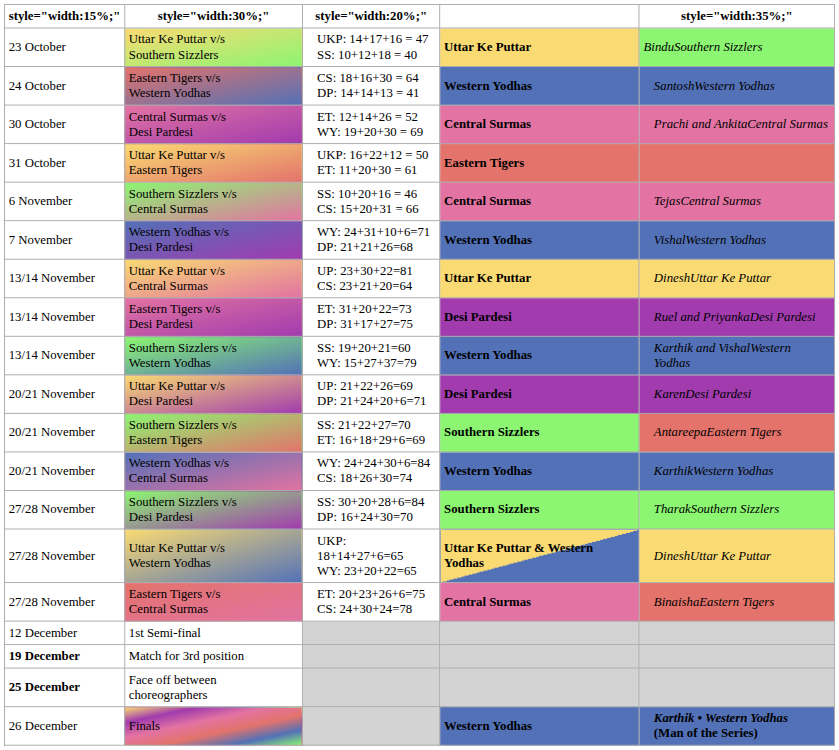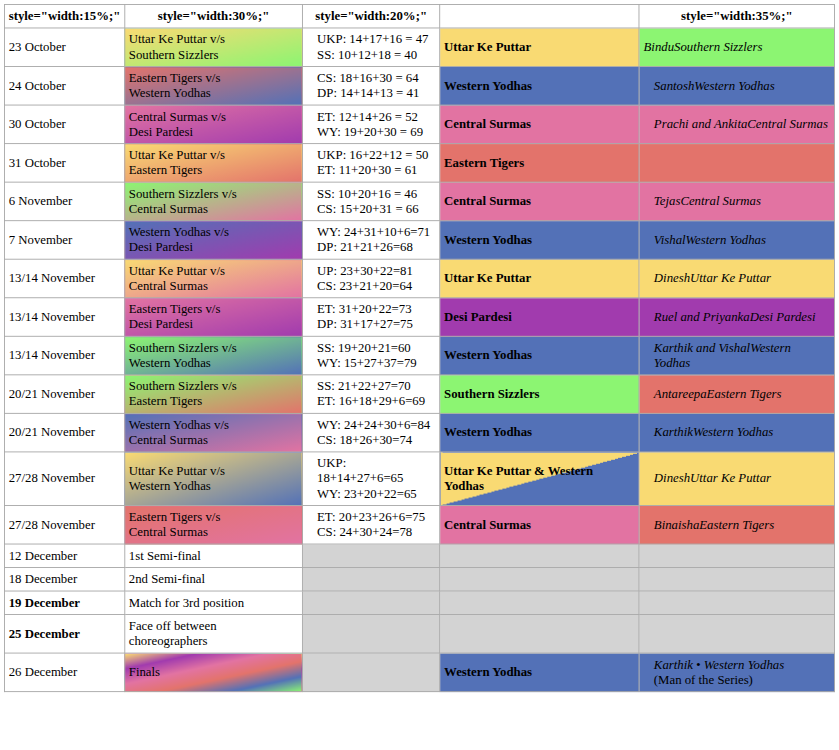- row: 20/21 November | Uttar Ke Puttar v/s Desi Pardesi | UP: 21+22+26=69 DP: 21+24+20+6=71 | Desi Pardesi | KarenDesi Pardesi
- row: 27/28 November | Southern Sizzlers v/s Desi Pardesi | SS: 30+20+28+6=84 DP: 16+24+30=70 | Southern Sizzlers | TharakSouthern Sizzlers
+ row: 18 December | 2nd Semi-final
Finals | style="width:35%;": bold -> normal
